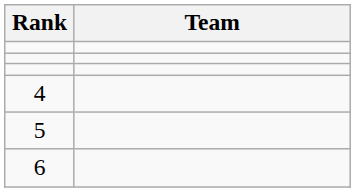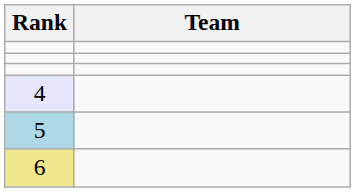row 5 | Rank: no background -> lavender background
row 6 | Rank: no background -> lightblue background
row 7 | Rank: no background -> khaki background
